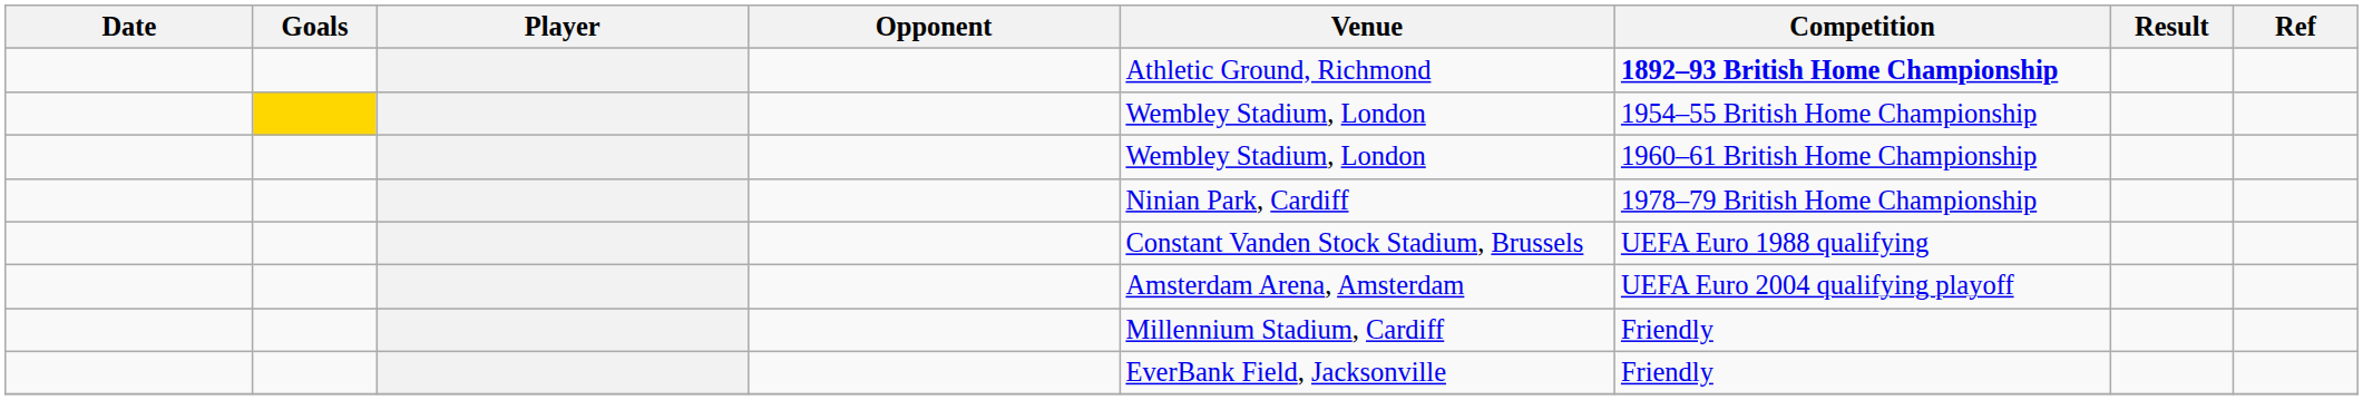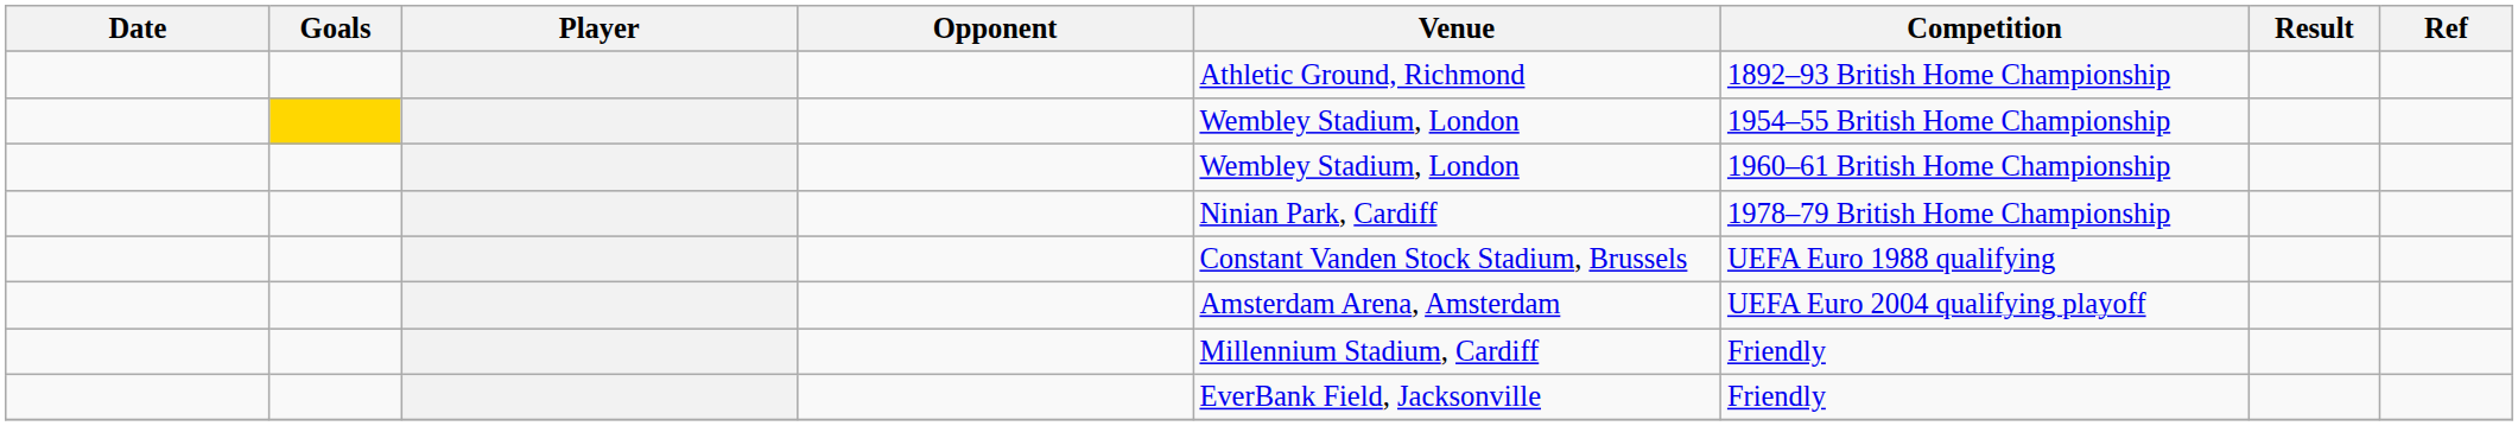row 2 | Competition: bold -> normal
